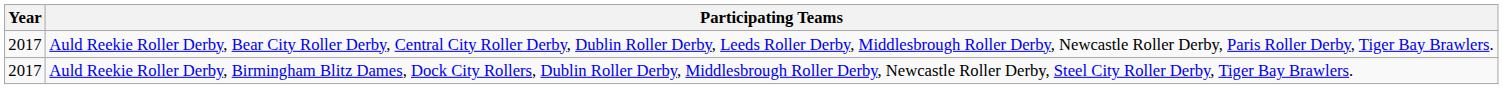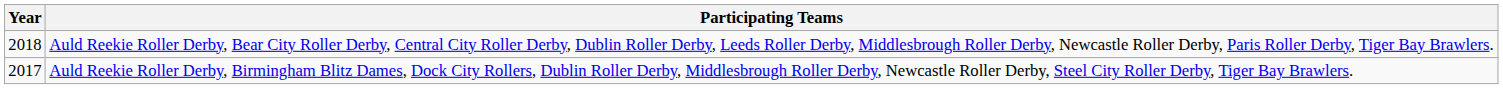row 2 | Year: 2017 -> 2018
